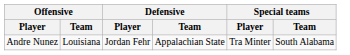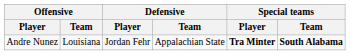Andre Nunez | Special teams / Player: normal -> bold
Andre Nunez | Special teams / Team: normal -> bold
